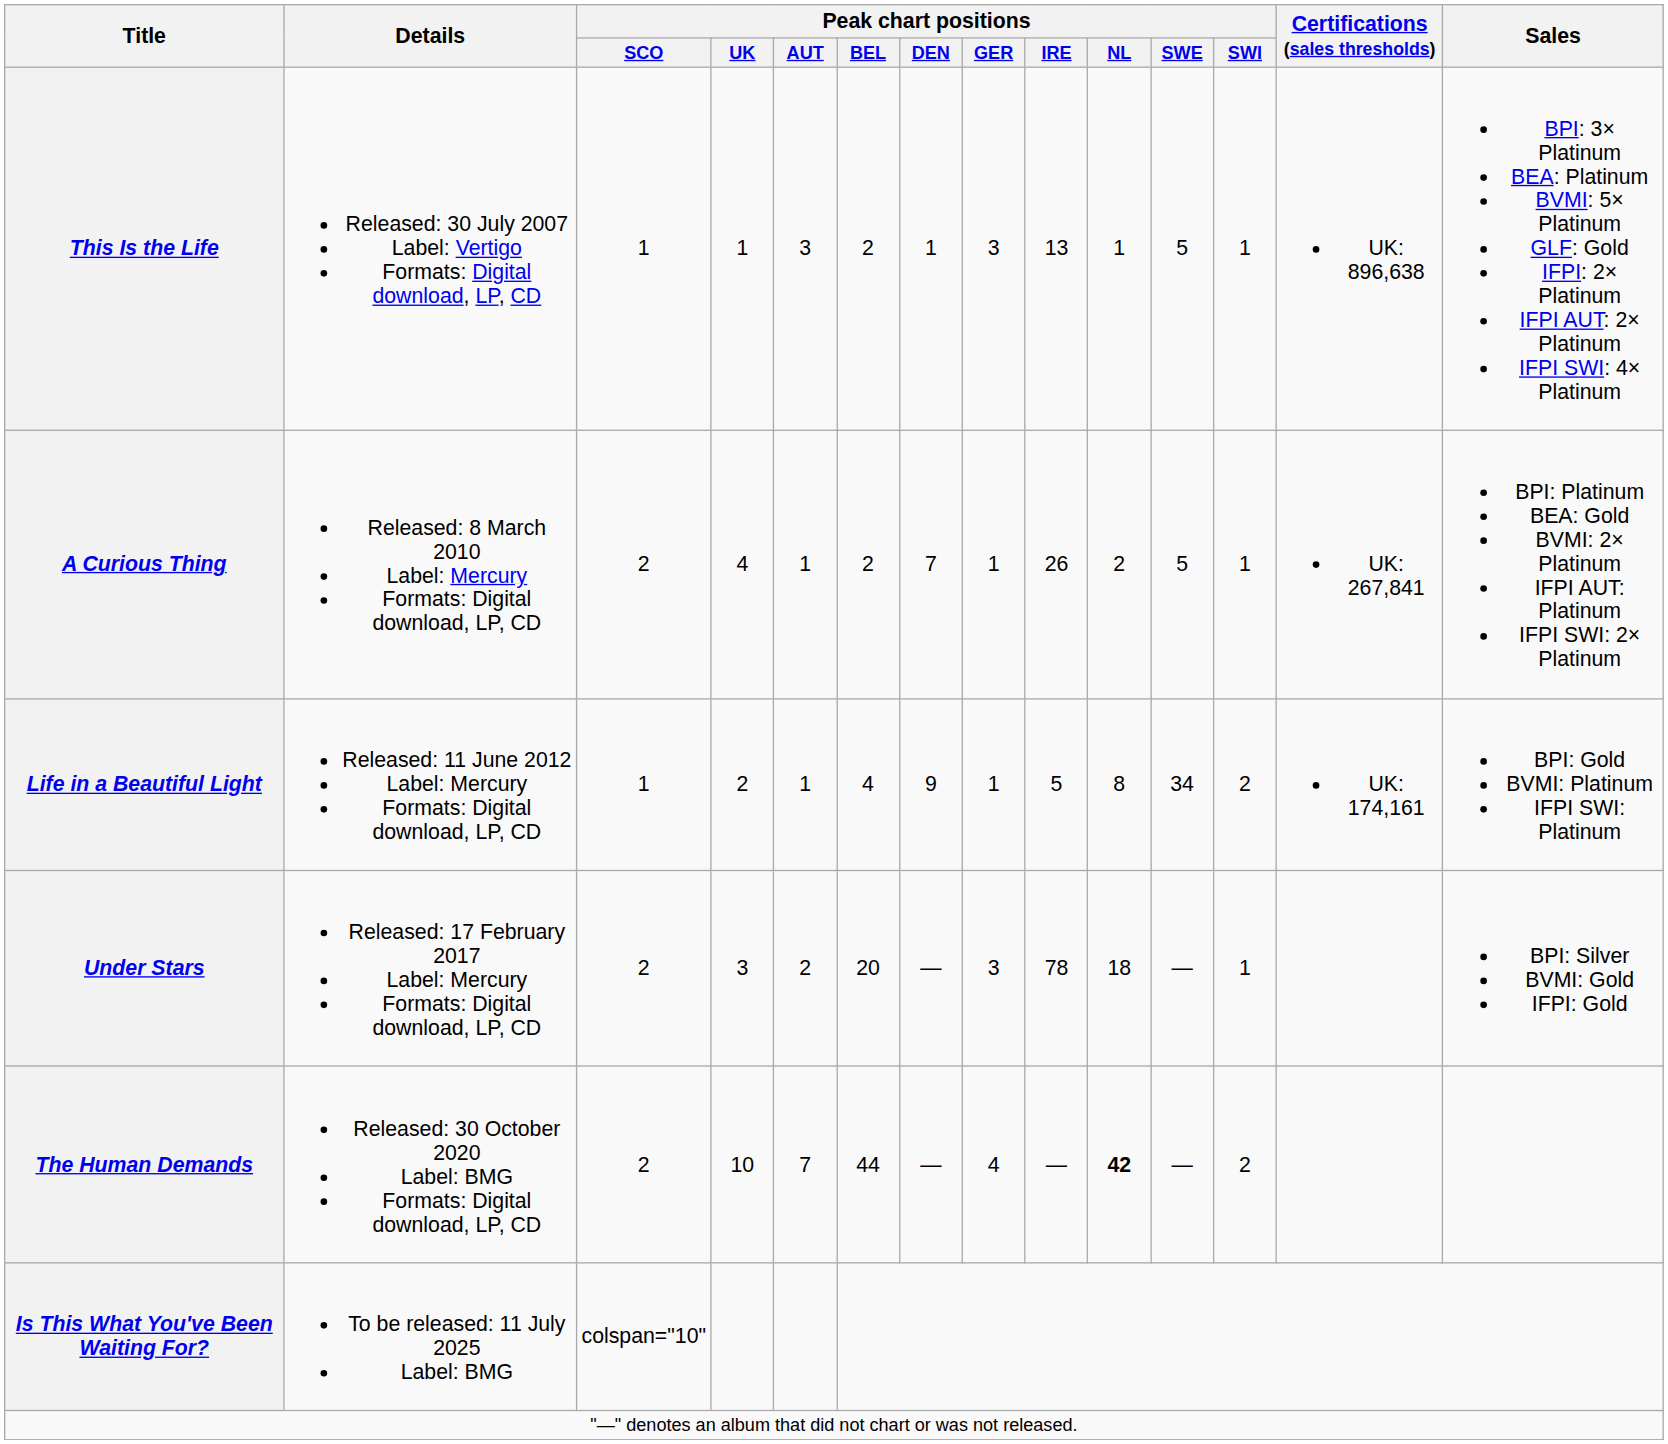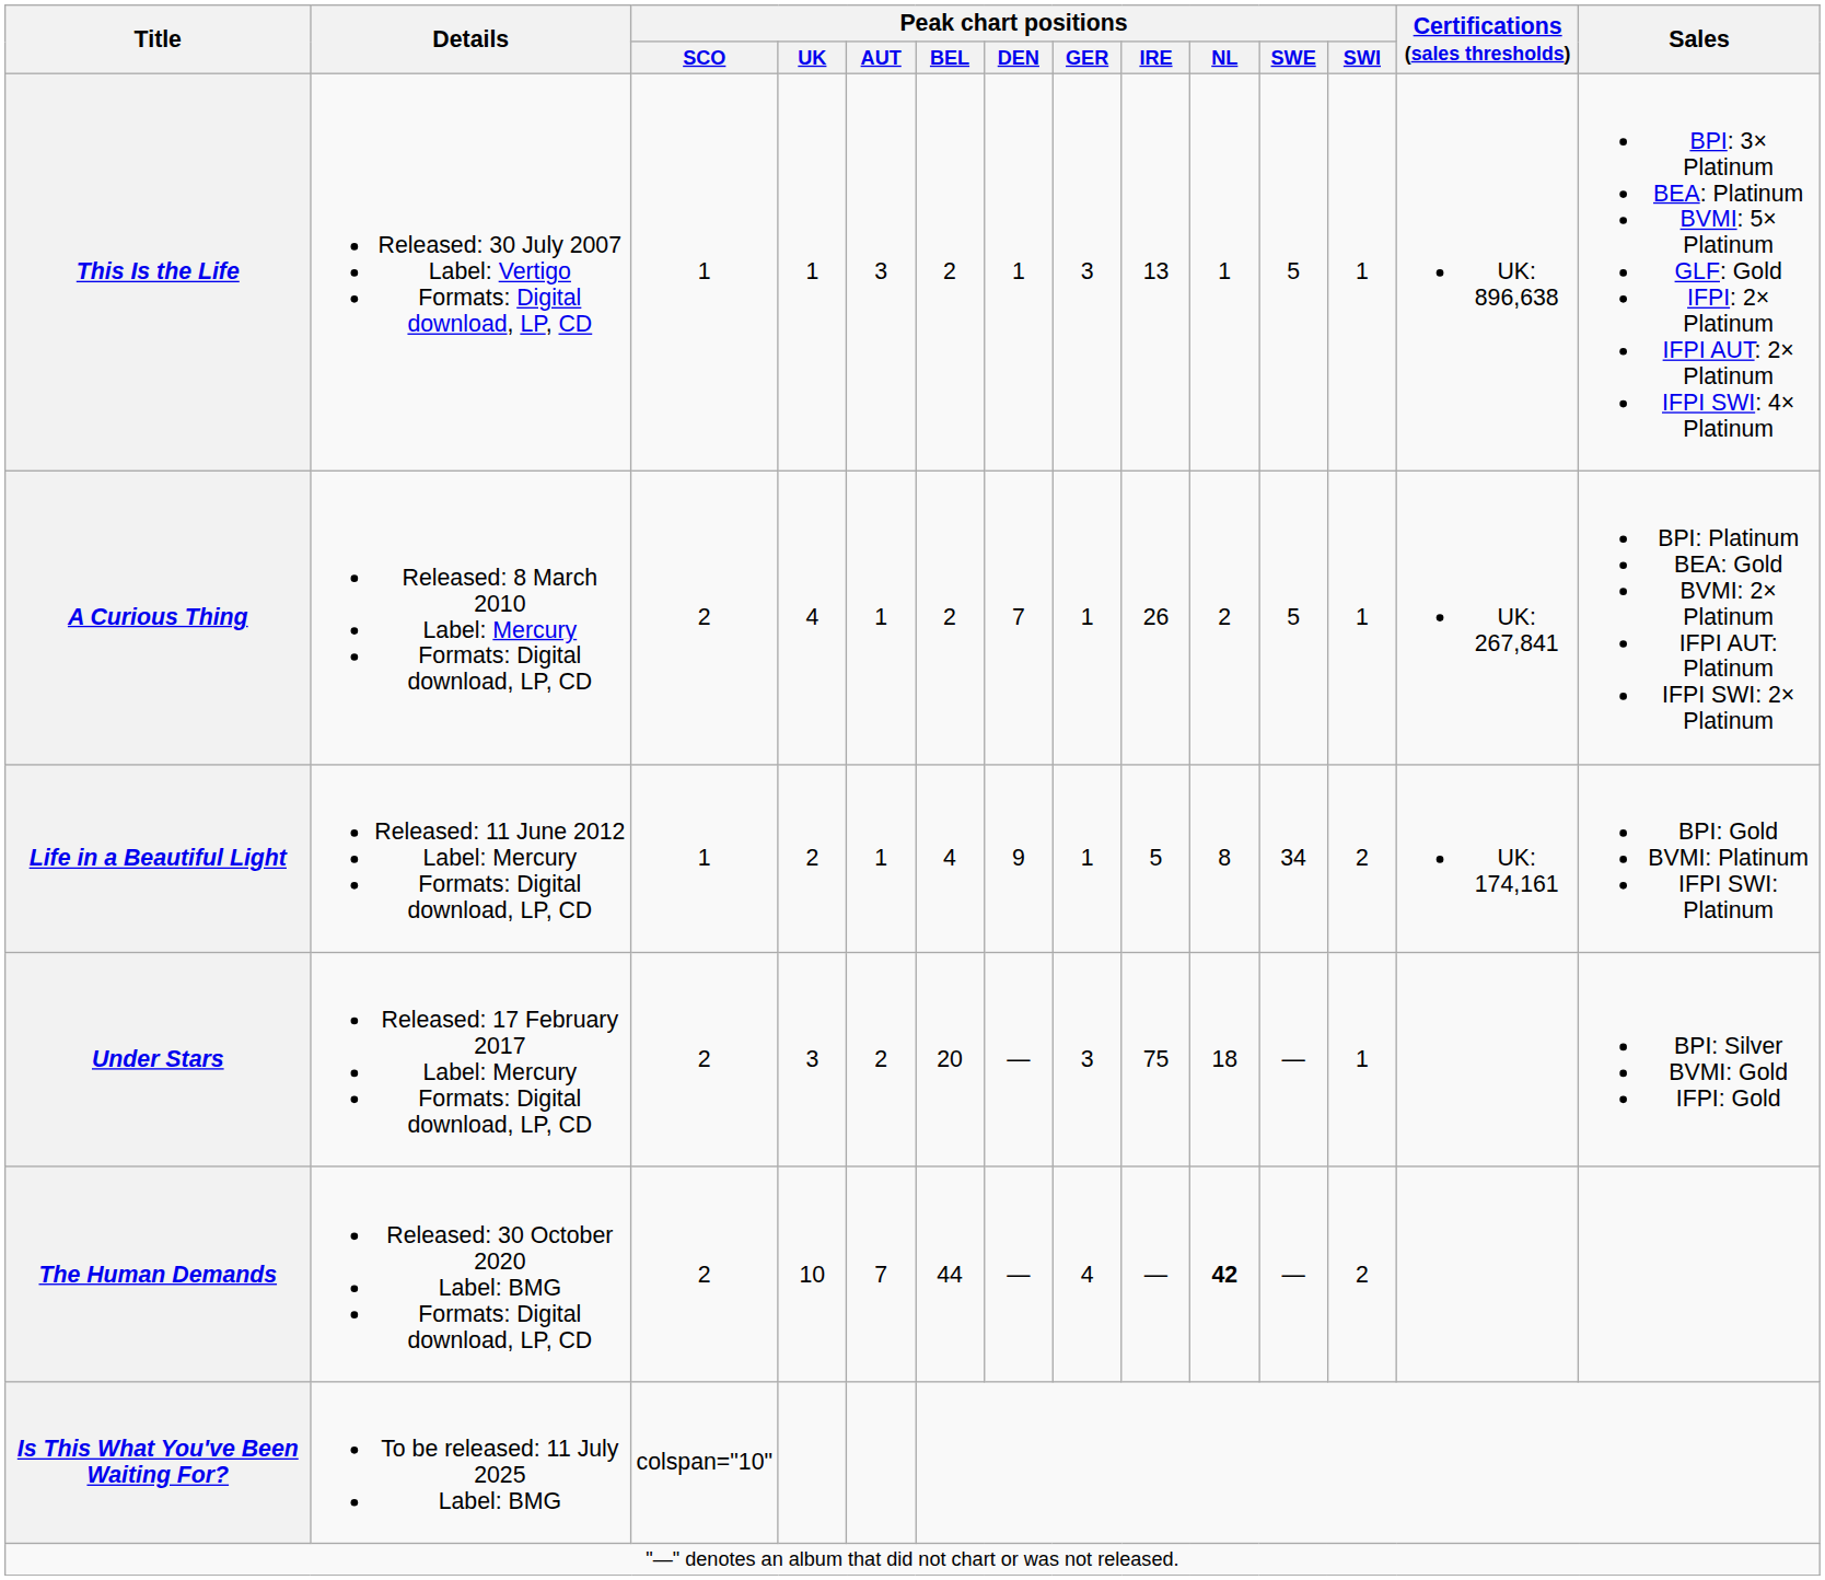Under Stars | Peak chart positions / IRE: 78 -> 75
